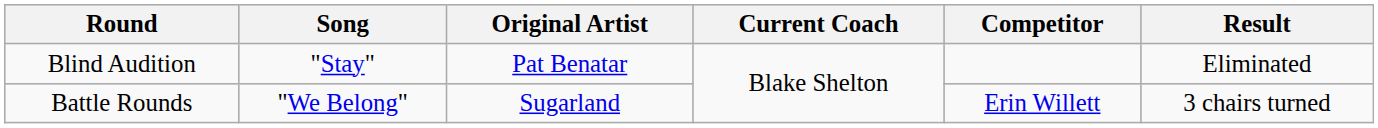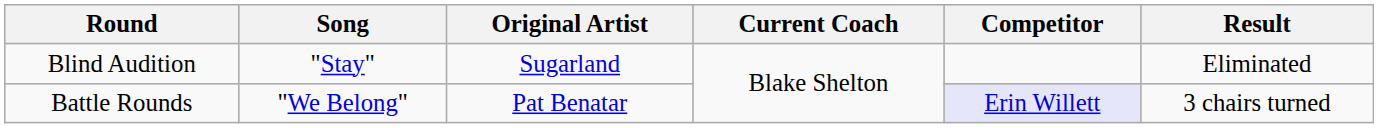Blind Audition | Original Artist: Pat Benatar -> Sugarland
Battle Rounds | Original Artist: Sugarland -> Pat Benatar
Battle Rounds | Competitor: no background -> lavender background
